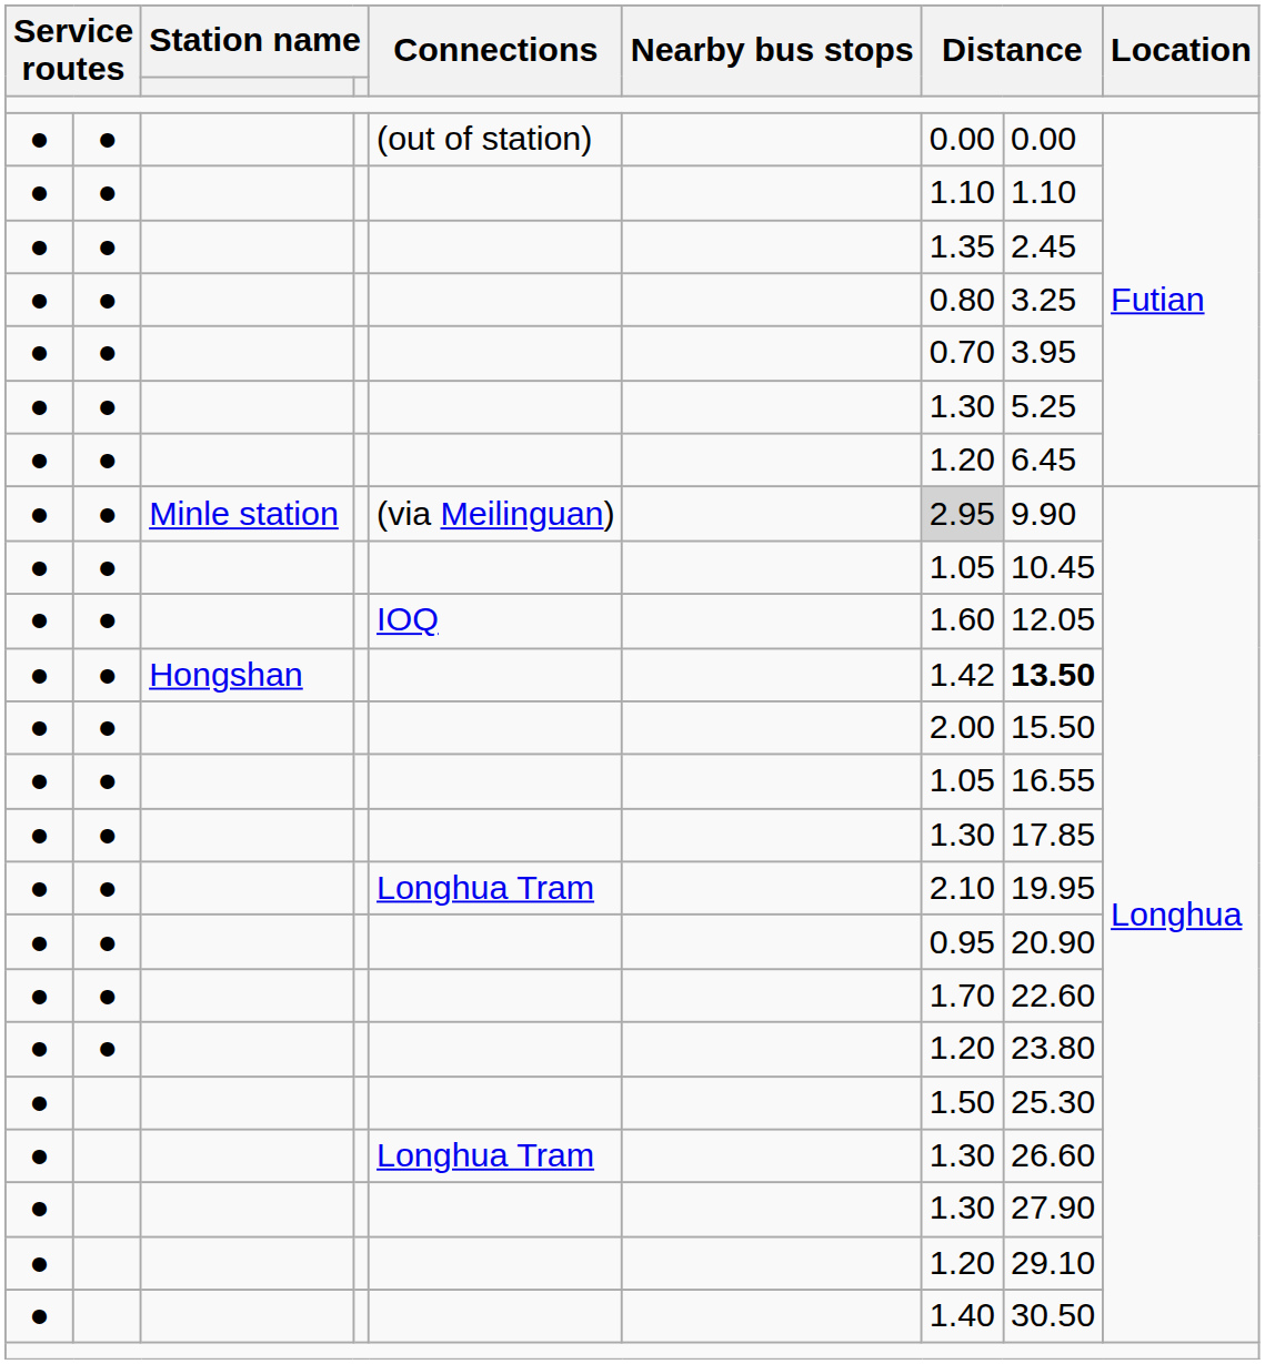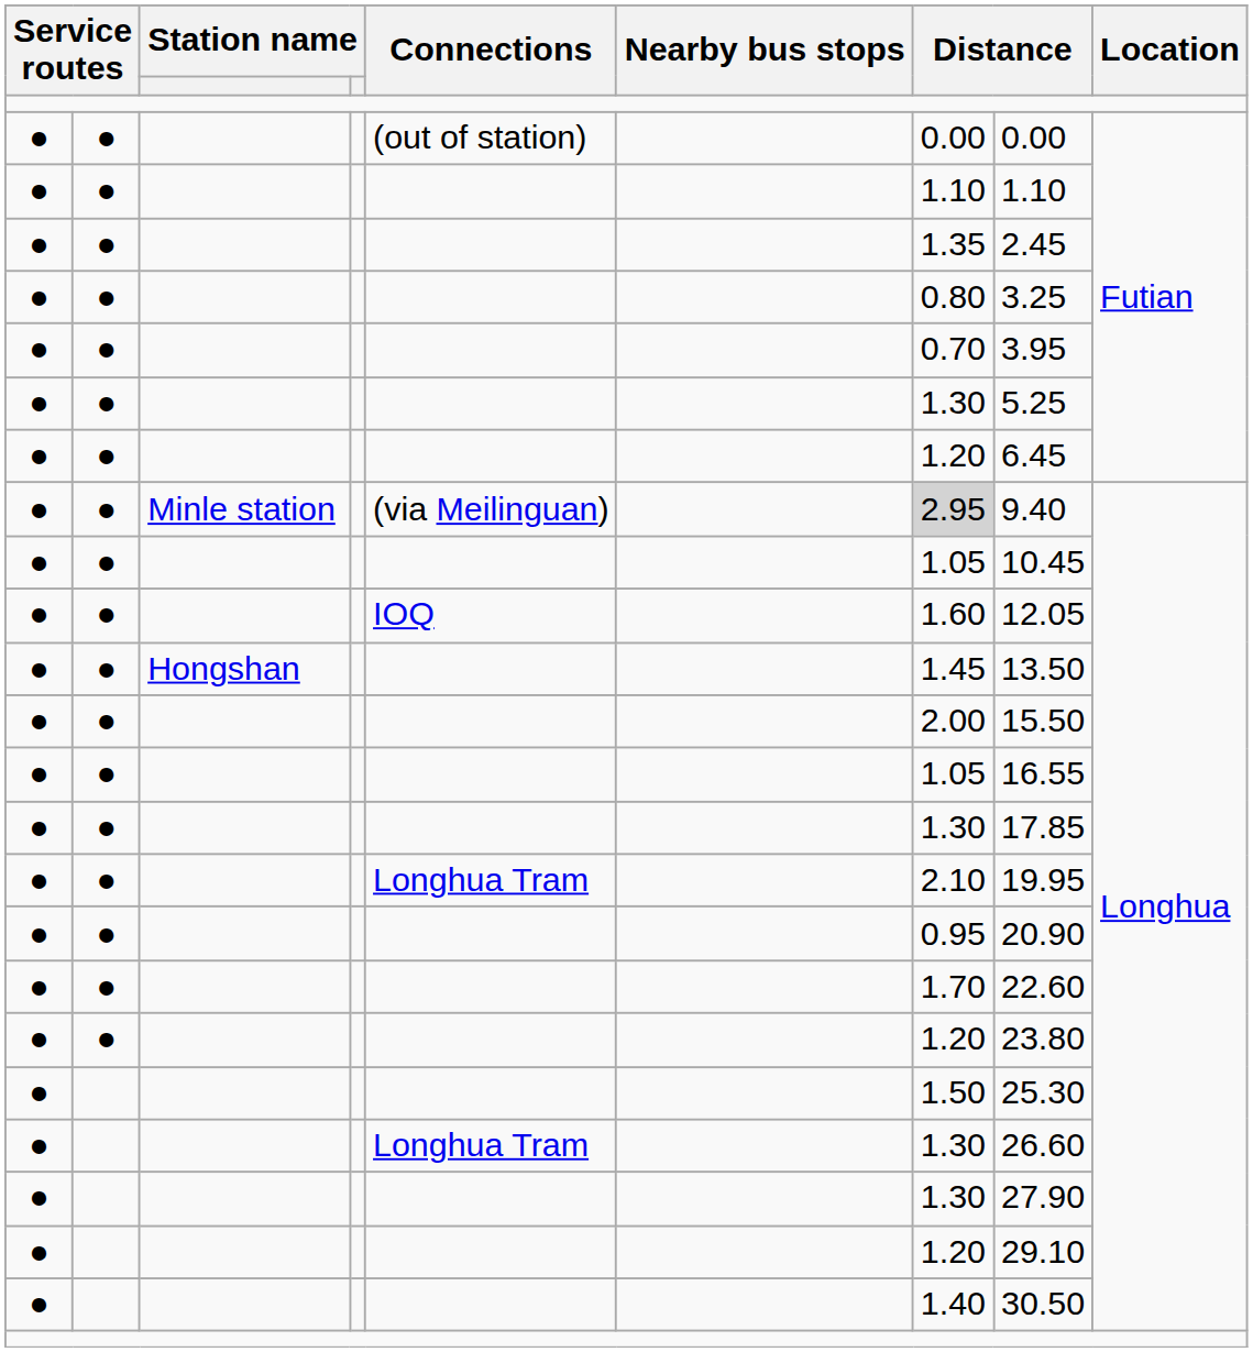Minle station | column 8: 9.90 -> 9.40
Hongshan | column 7: 1.42 -> 1.45
Hongshan | column 8: bold -> normal
